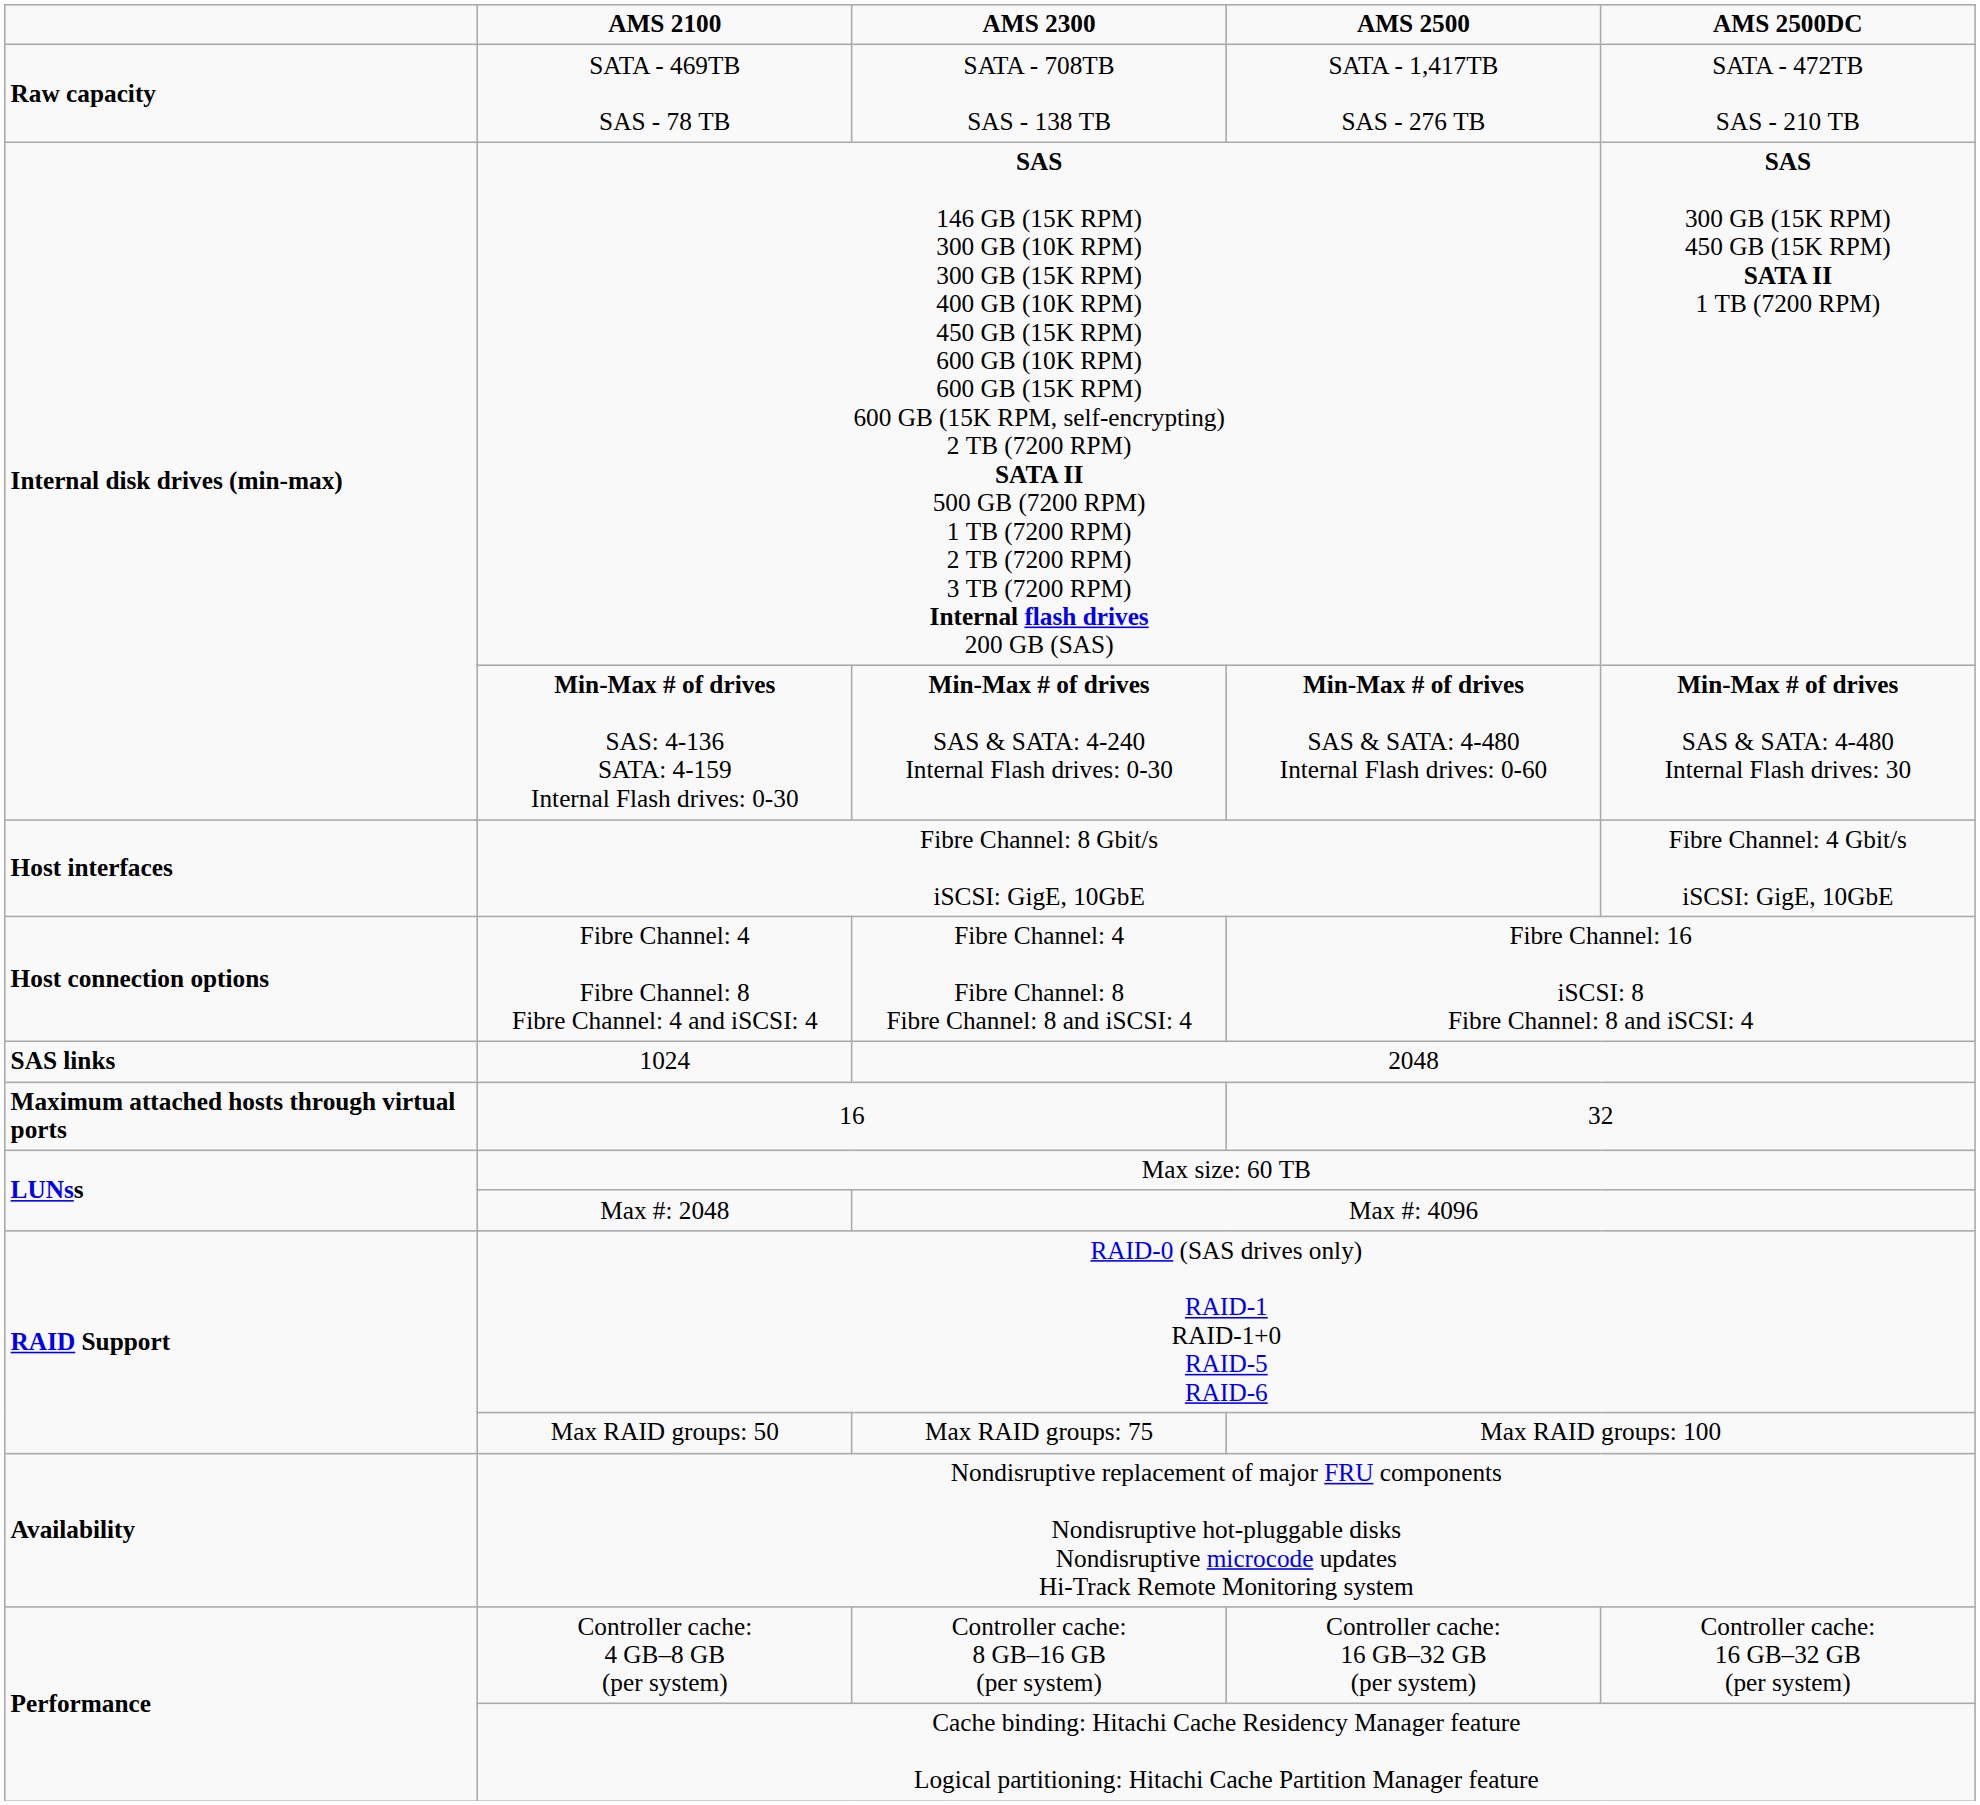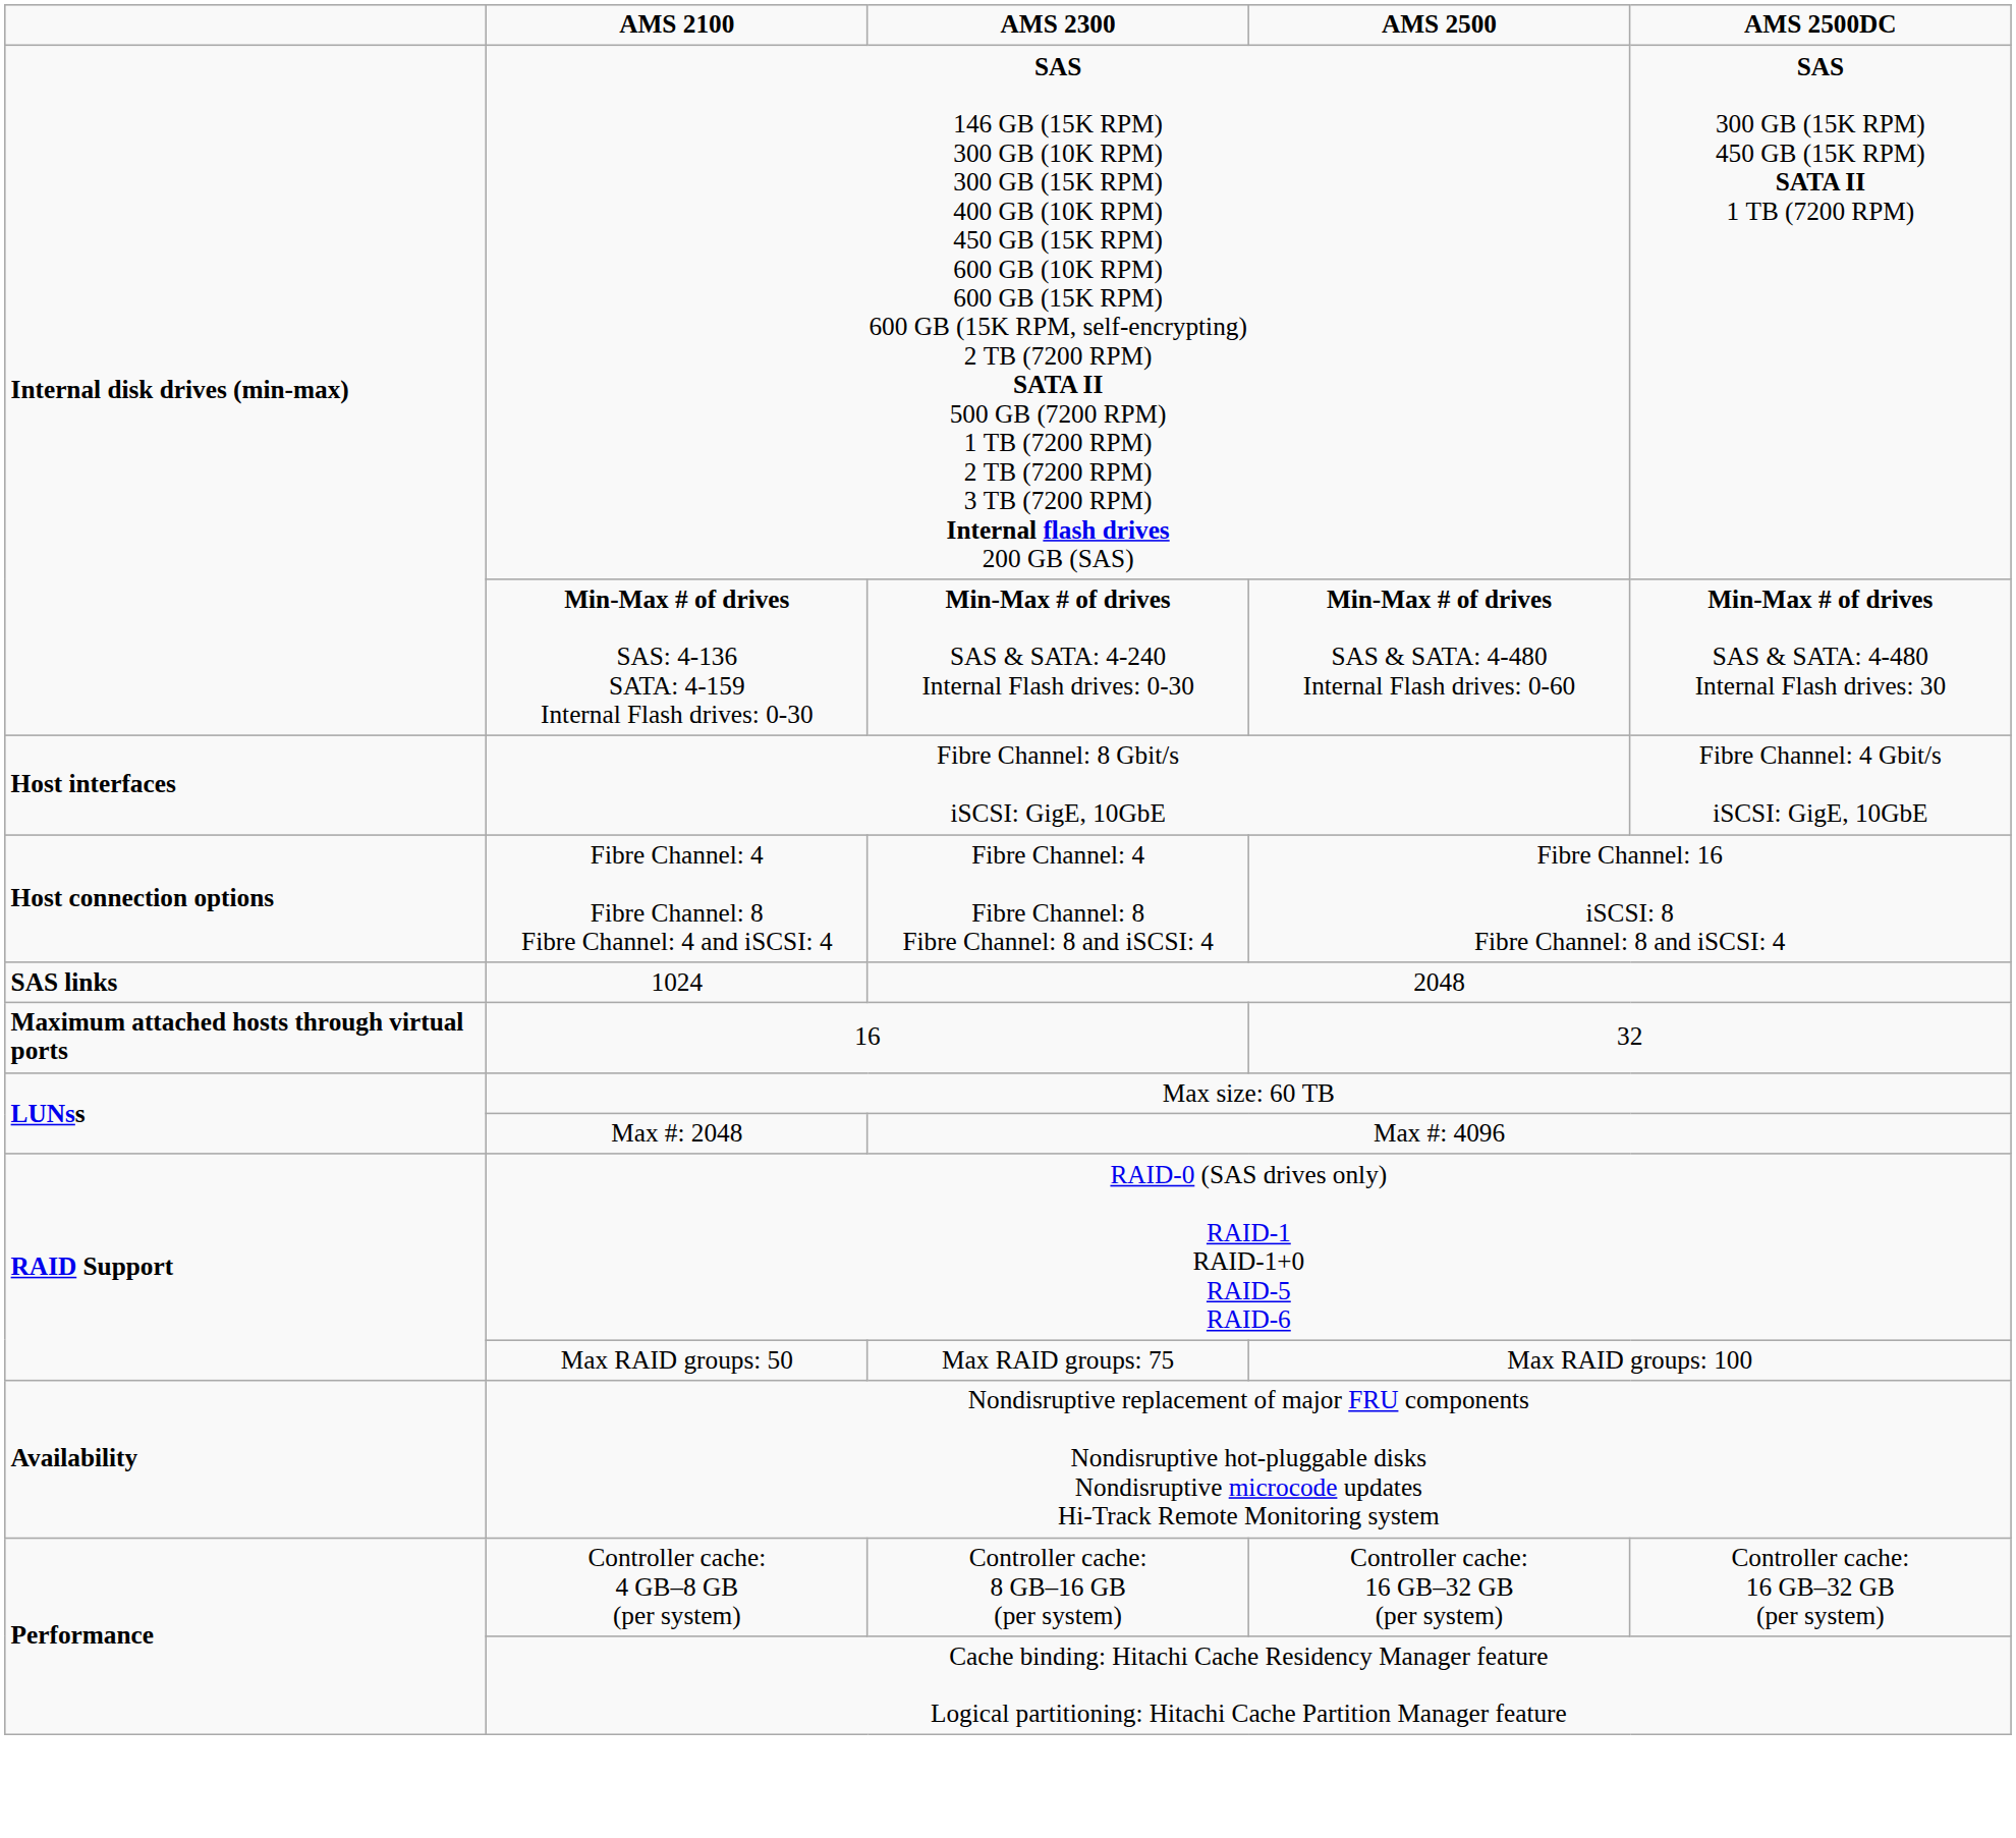- row: Raw capacity | SATA - 469TB SAS - 78 TB | SATA - 708TB SAS - 138 TB | SATA - 1,417TB SAS - 276 TB | SATA - 472TB SAS - 210 TB
